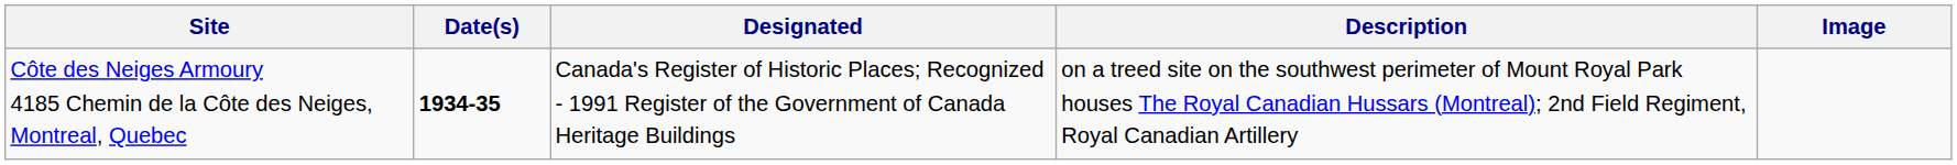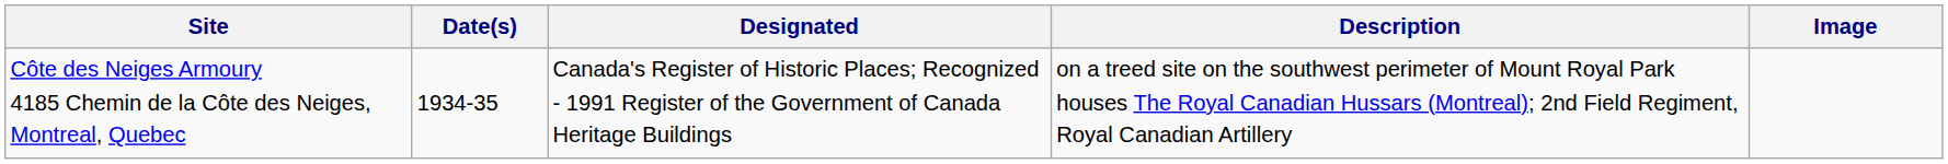row 2 | Date(s): bold -> normal
